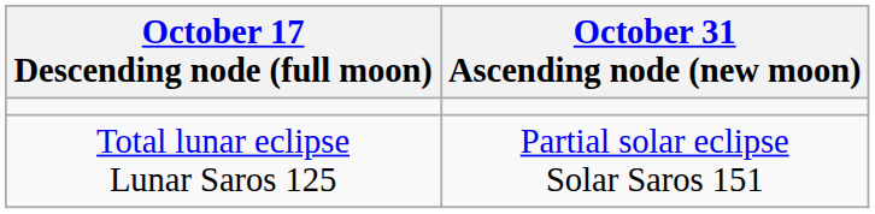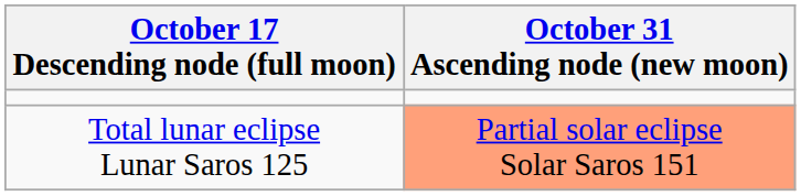row 3 | October 31 Ascending node (new moon): no background -> lightsalmon background
